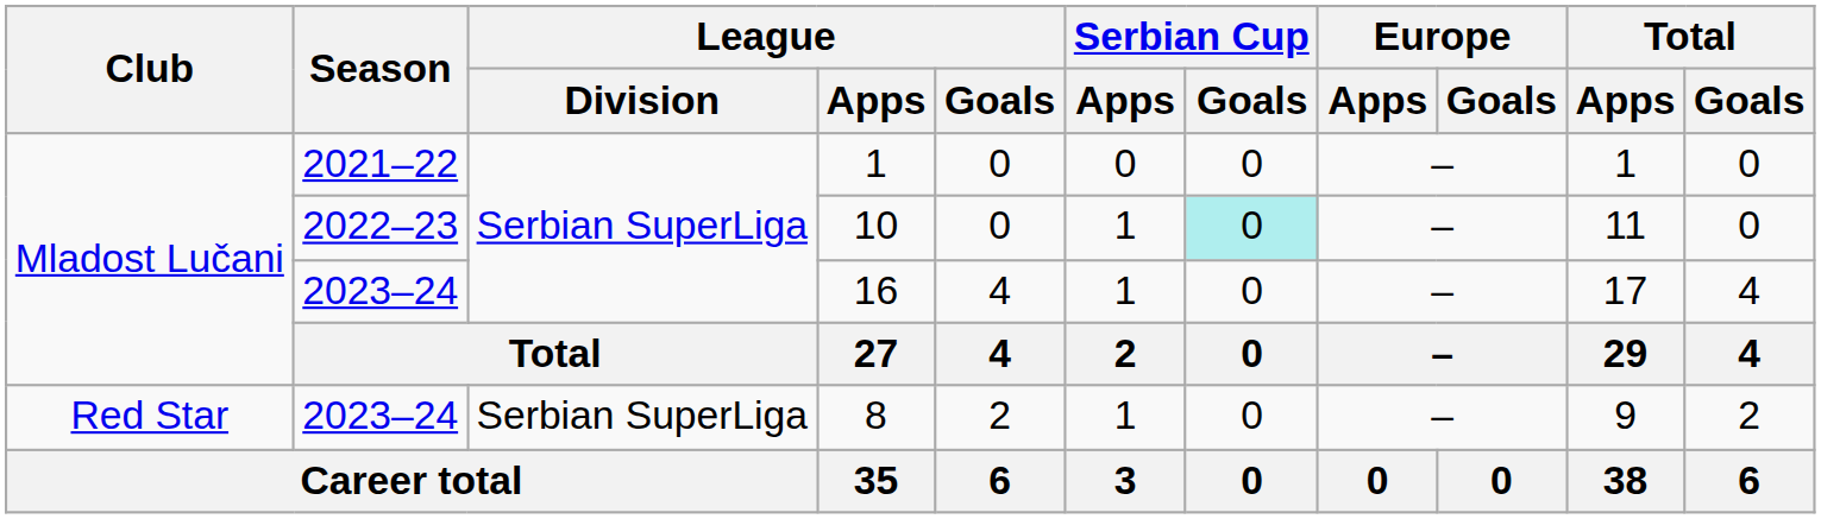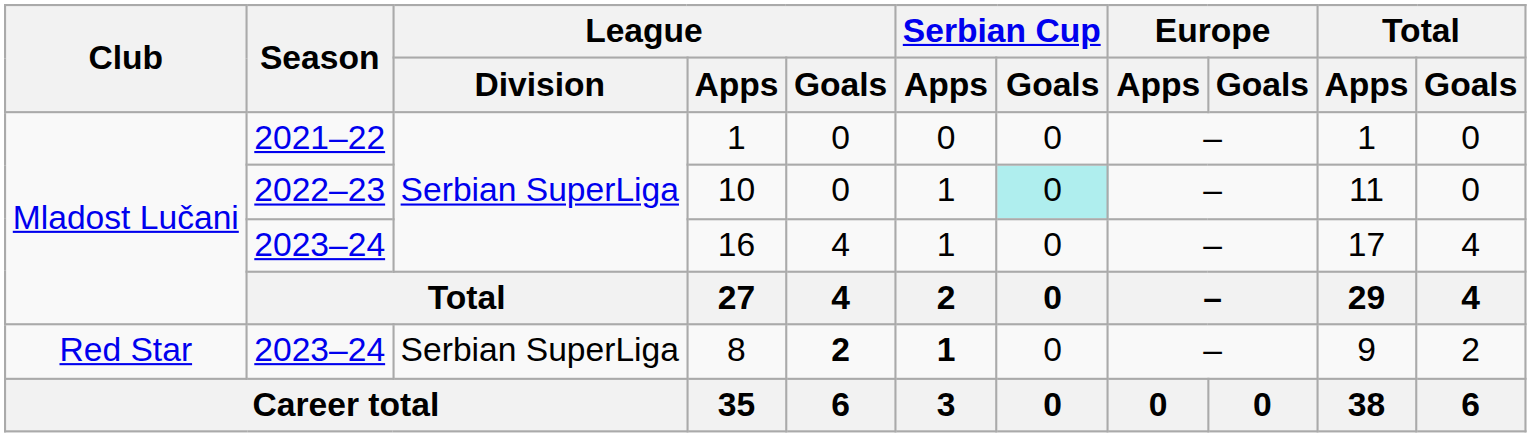8 | League / Goals: normal -> bold
8 | Serbian Cup / Apps: normal -> bold
